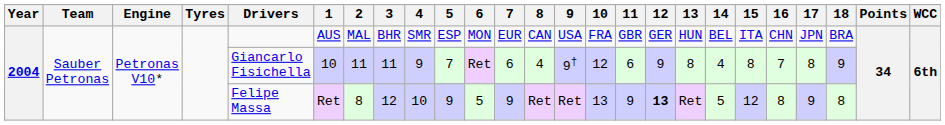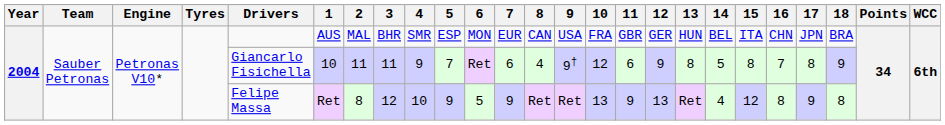row 3 | 14: 4 -> 5
row 4 | 12: bold -> normal
row 4 | 14: 5 -> 4
